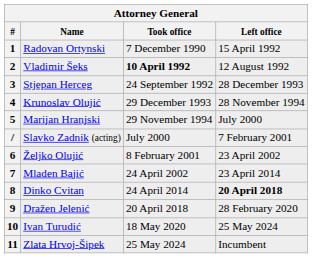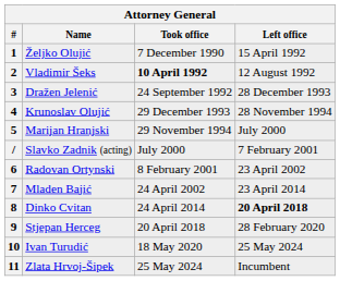1 | Name: Radovan Ortynski -> Željko Olujić
3 | Name: Stjepan Herceg -> Dražen Jelenić
6 | Name: Željko Olujić -> Radovan Ortynski
9 | Name: Dražen Jelenić -> Stjepan Herceg
